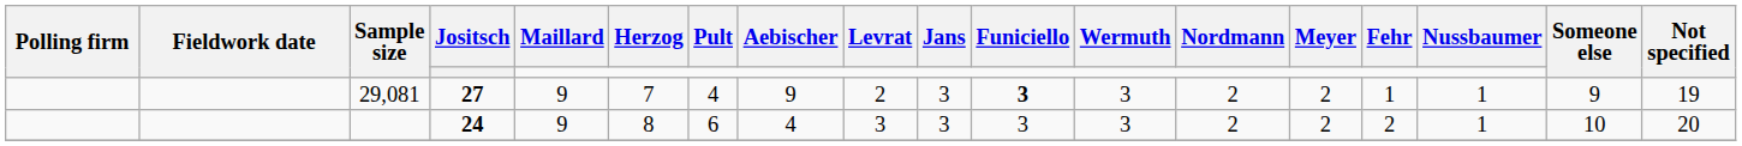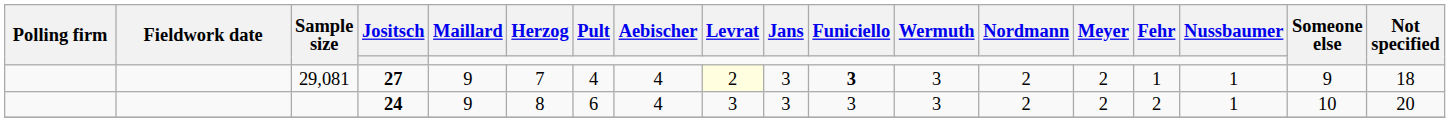29,081 | Aebischer: 9 -> 4
29,081 | Levrat: no background -> lightyellow background
29,081 | Not specified: 19 -> 18
